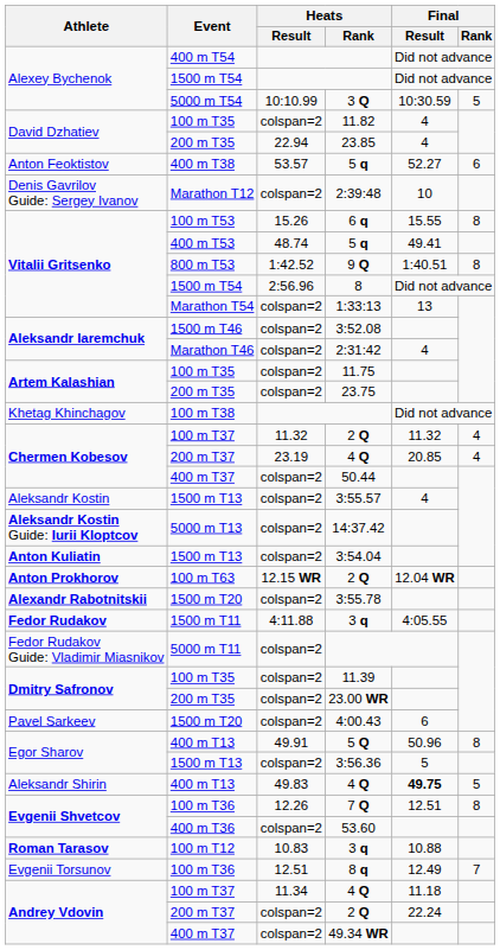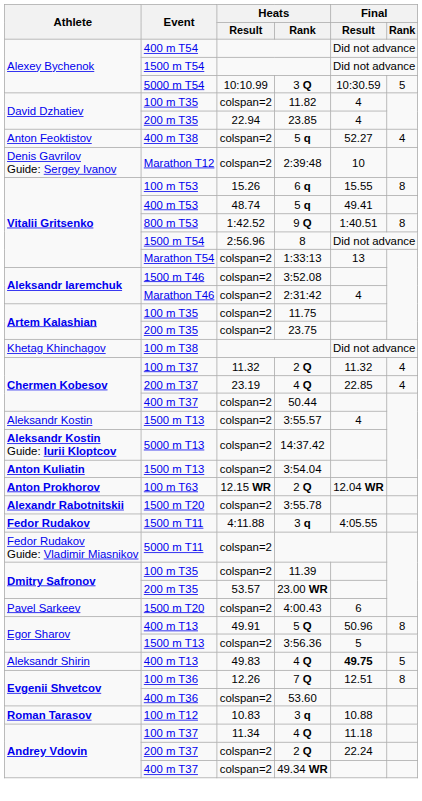400 m T38 / 5 q | Heats / Result: 53.57 -> colspan=2
400 m T38 / 5 q | Final / Rank: 6 -> 4
200 m T37 / 4 Q | Final / Result: 20.85 -> 22.85
23.00 WR | Heats / Result: colspan=2 -> 53.57
- row: Evgenii Torsunov | 100 m T36 | 12.51 | 8 q | 12.49 | 7
